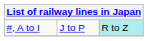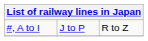#, A to I | column 3: paleturquoise background -> no background
